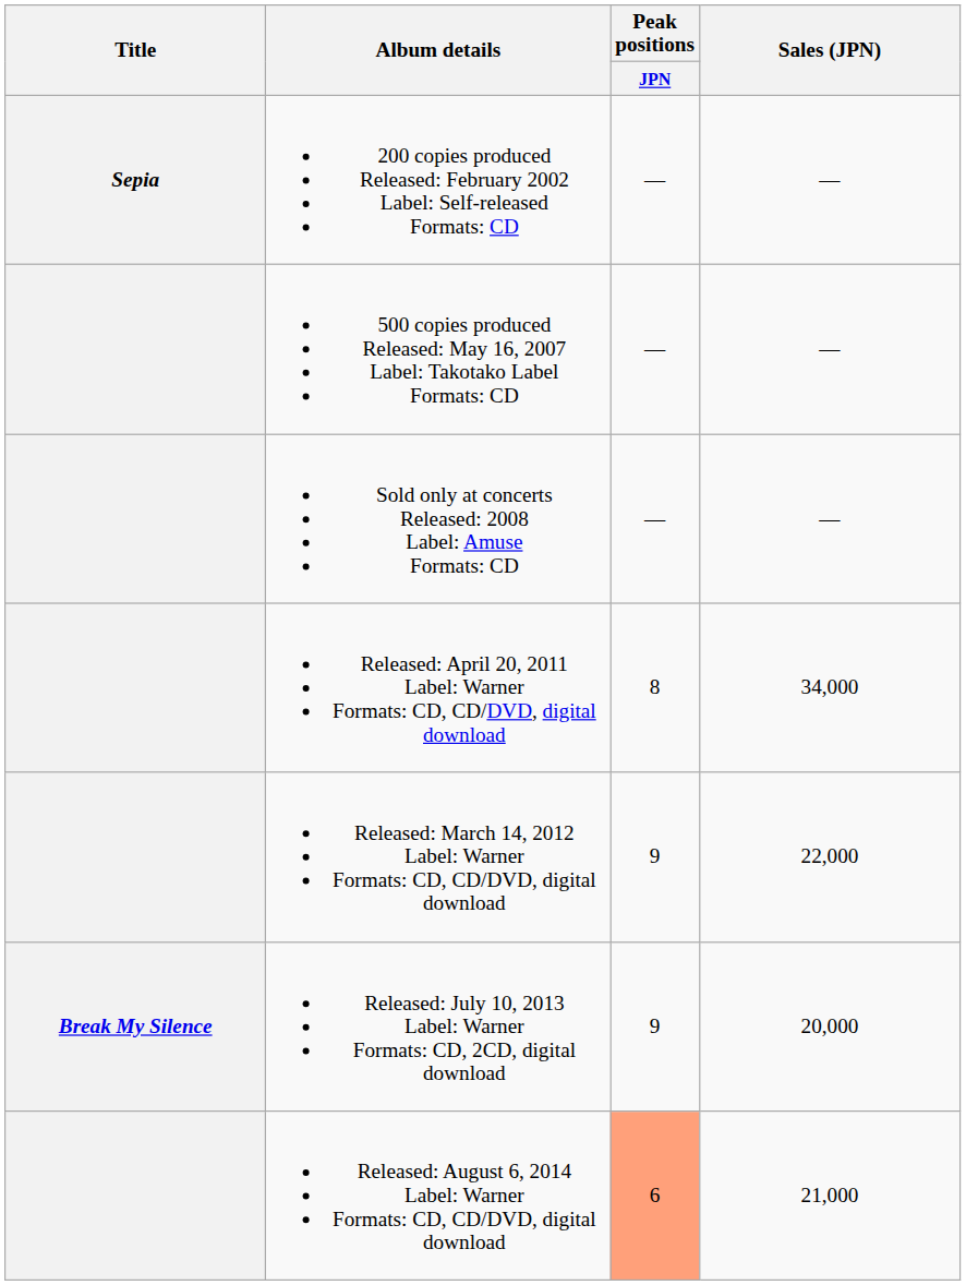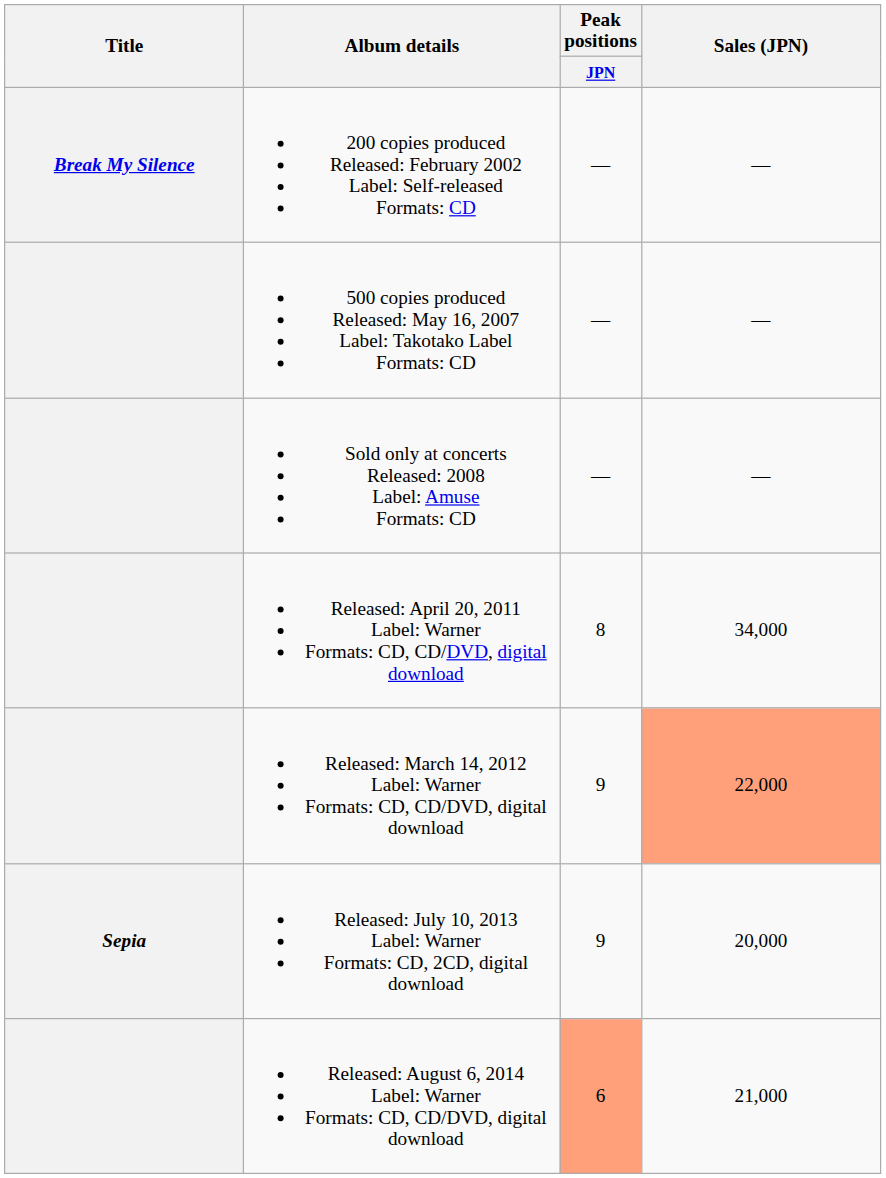row 3 | Title: Sepia -> Break My Silence
row 7 | Sales (JPN): no background -> lightsalmon background
row 8 | Title: Break My Silence -> Sepia
